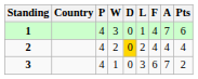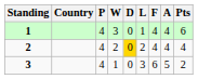row 2 | A: 7 -> 4
row 4 | A: 7 -> 5
